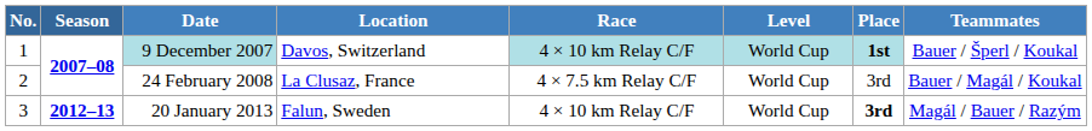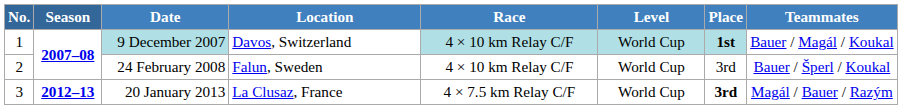9 December 2007 | Teammates: Bauer / Šperl / Koukal -> Bauer / Magál / Koukal
24 February 2008 | Location: La Clusaz, France -> Falun, Sweden
24 February 2008 | Race: 4 × 7.5 km Relay C/F -> 4 × 10 km Relay C/F
24 February 2008 | Teammates: Bauer / Magál / Koukal -> Bauer / Šperl / Koukal
20 January 2013 | Location: Falun, Sweden -> La Clusaz, France
20 January 2013 | Race: 4 × 10 km Relay C/F -> 4 × 7.5 km Relay C/F
